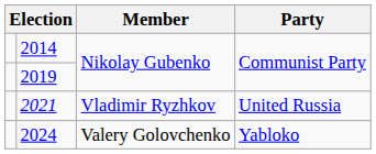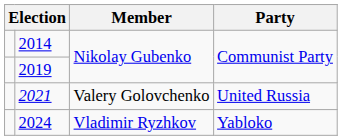2021 | Member: Vladimir Ryzhkov -> Valery Golovchenko
2024 | Member: Valery Golovchenko -> Vladimir Ryzhkov
